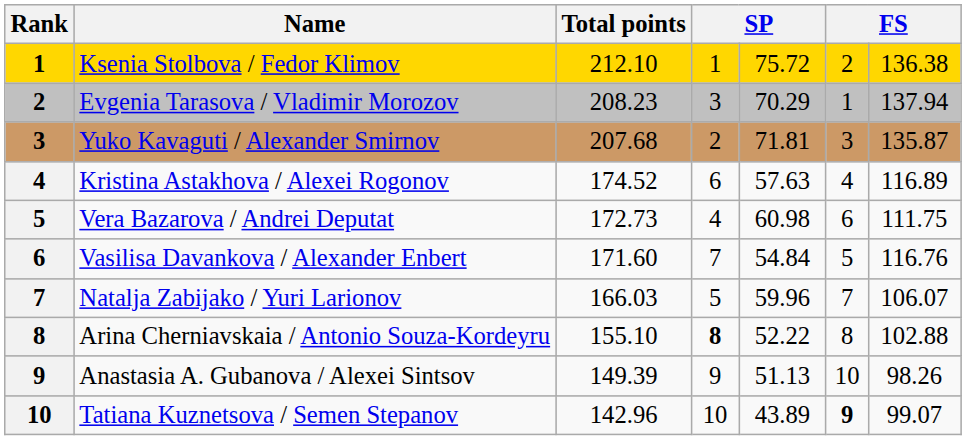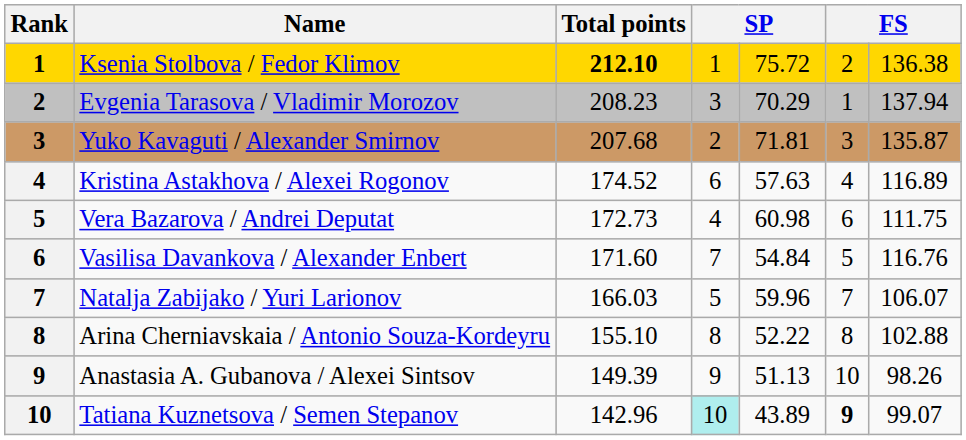Ksenia Stolbova / Fedor Klimov | Total points: normal -> bold
Arina Cherniavskaia / Antonio Souza-Kordeyru | column 4: bold -> normal
Tatiana Kuznetsova / Semen Stepanov | column 4: no background -> paleturquoise background
